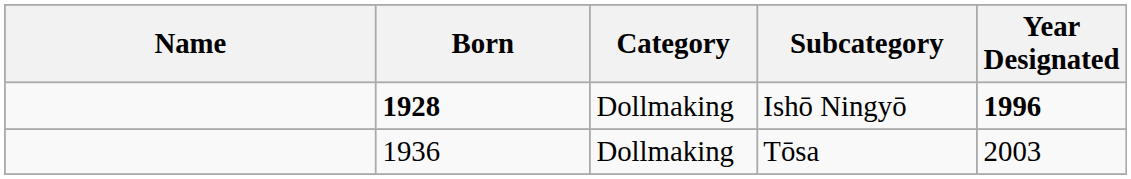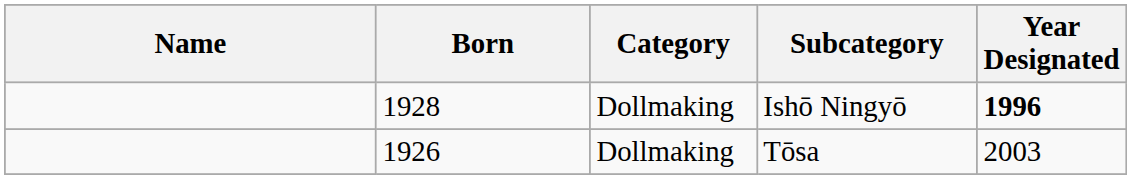Ishō Ningyō | Born: bold -> normal
Tōsa | Born: 1936 -> 1926
